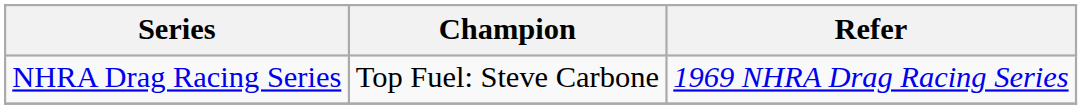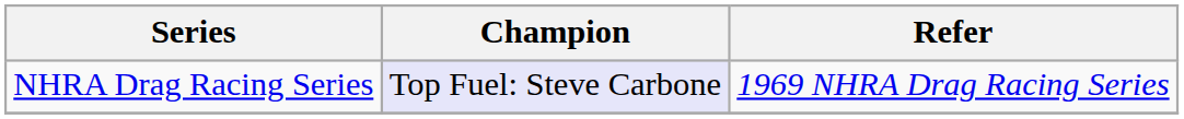NHRA Drag Racing Series | Champion: no background -> lavender background
